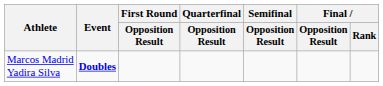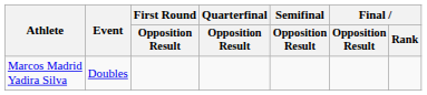Marcos Madrid Yadira Silva | Event: bold -> normal
